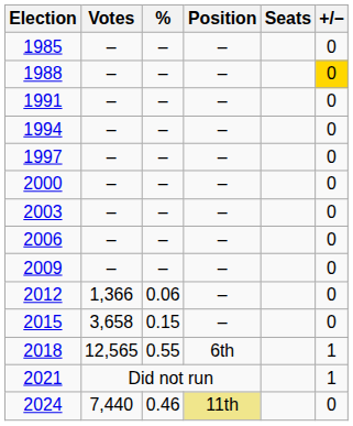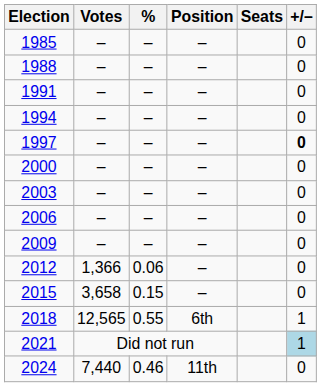1988 | +/–: gold background -> no background
1997 | +/–: normal -> bold
2021 | +/–: no background -> lightblue background
2024 | Position: khaki background -> no background
